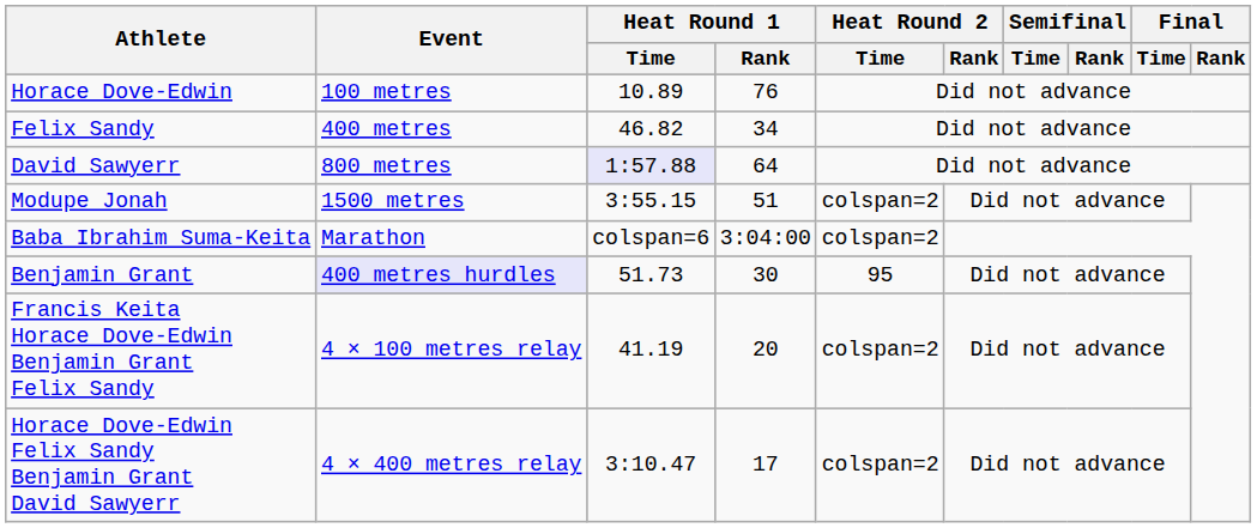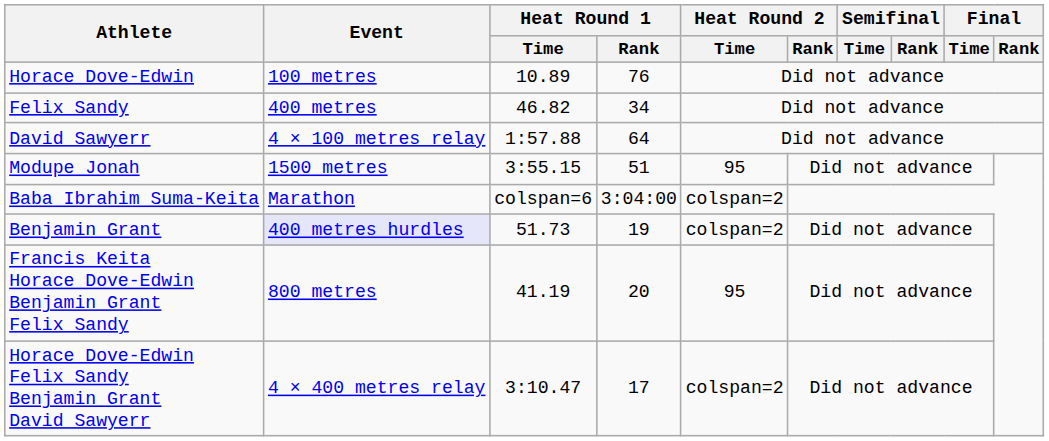David Sawyerr | Event: 800 metres -> 4 × 100 metres relay
David Sawyerr | Heat Round 1 / Time: lavender background -> no background
Modupe Jonah | Heat Round 2 / Time: colspan=2 -> 95
Benjamin Grant | Heat Round 1 / Rank: 30 -> 19
Benjamin Grant | Heat Round 2 / Time: 95 -> colspan=2
Francis Keita Horace Dove-Edwin Benjamin Grant Felix Sandy | Event: 4 × 100 metres relay -> 800 metres
Francis Keita Horace Dove-Edwin Benjamin Grant Felix Sandy | Heat Round 2 / Time: colspan=2 -> 95
